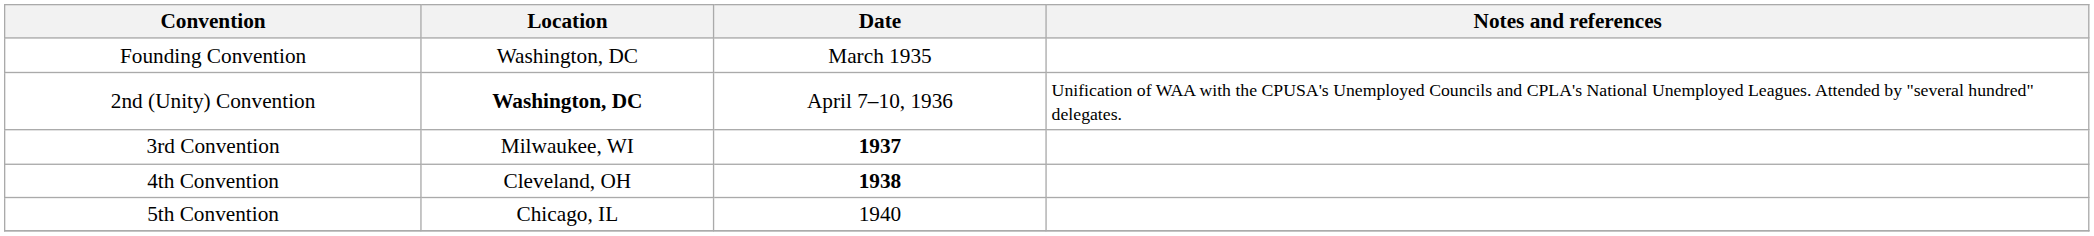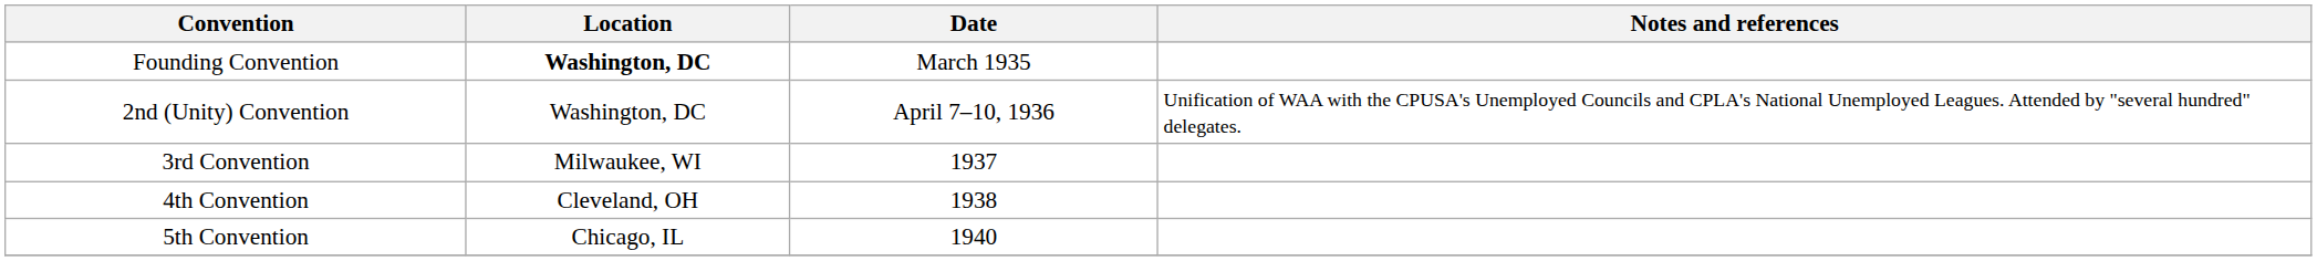Founding Convention | Location: normal -> bold
2nd (Unity) Convention | Location: bold -> normal
3rd Convention | Date: bold -> normal
4th Convention | Date: bold -> normal
